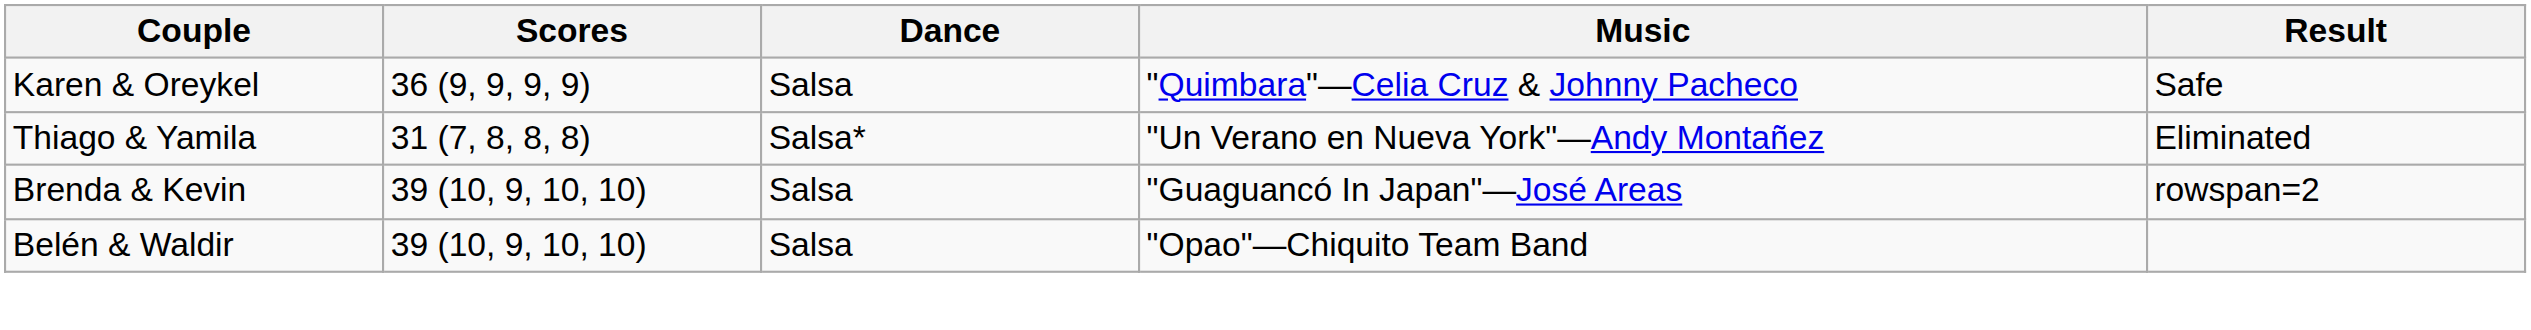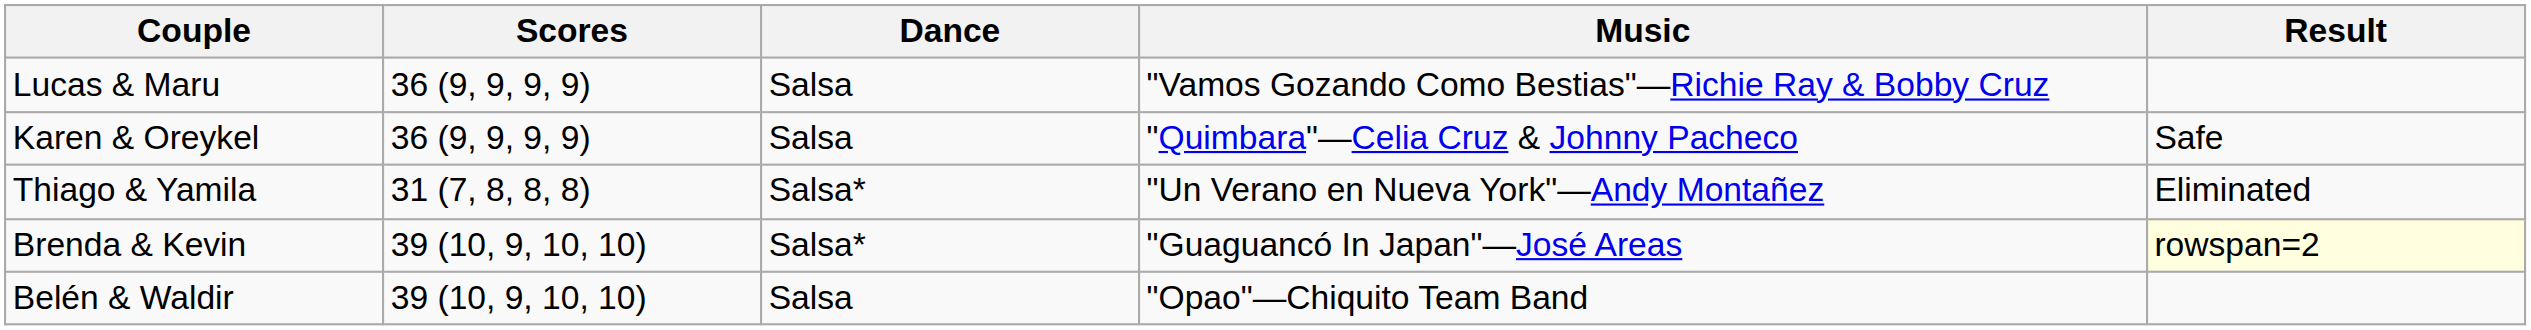+ row: Lucas & Maru | 36 (9, 9, 9, 9) | Salsa | "Vamos Gozando Como Bestias"—Richie Ray & Bobby Cruz
Brenda & Kevin | Dance: Salsa -> Salsa*
Brenda & Kevin | Result: no background -> lightyellow background
